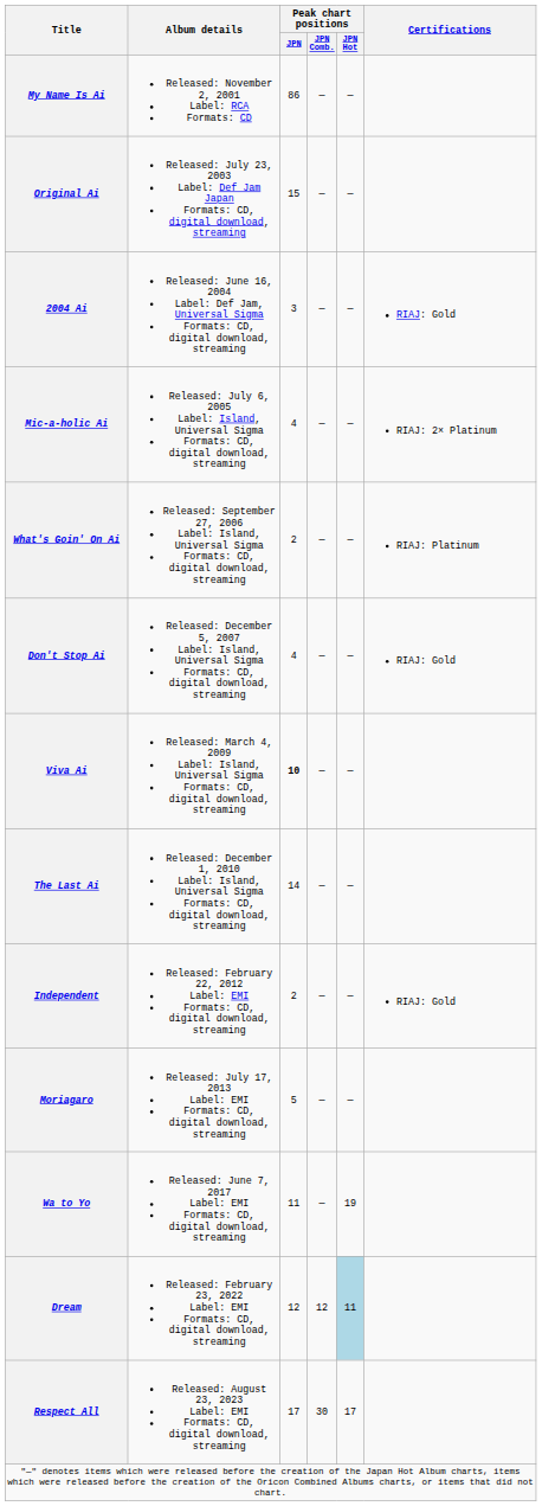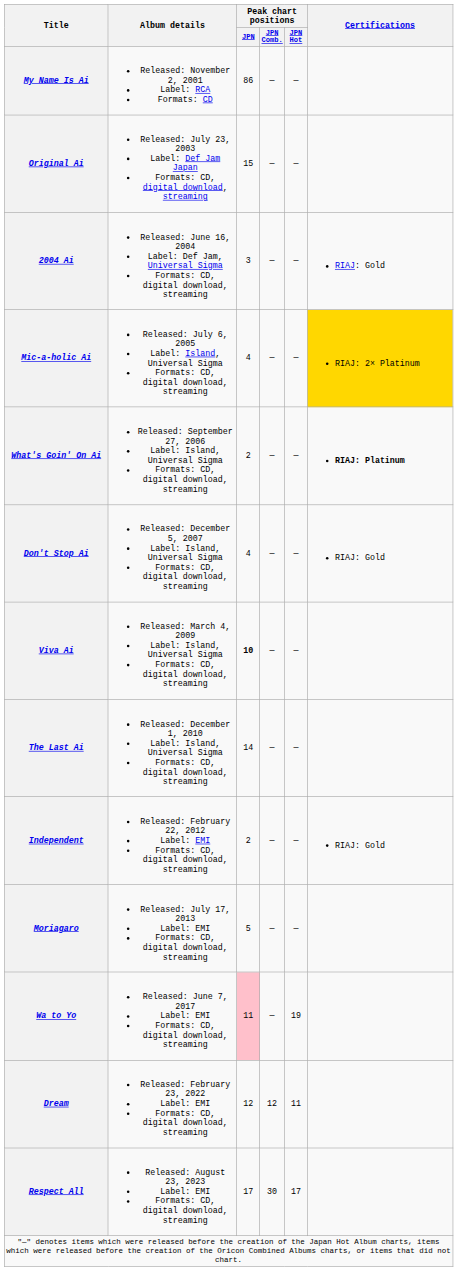Mic-a-holic Ai | Certifications: no background -> gold background
What's Goin' On Ai | Certifications: normal -> bold
Wa to Yo | Peak chart positions / JPN: no background -> pink background
Dream | Peak chart positions / JPN Hot: lightblue background -> no background
